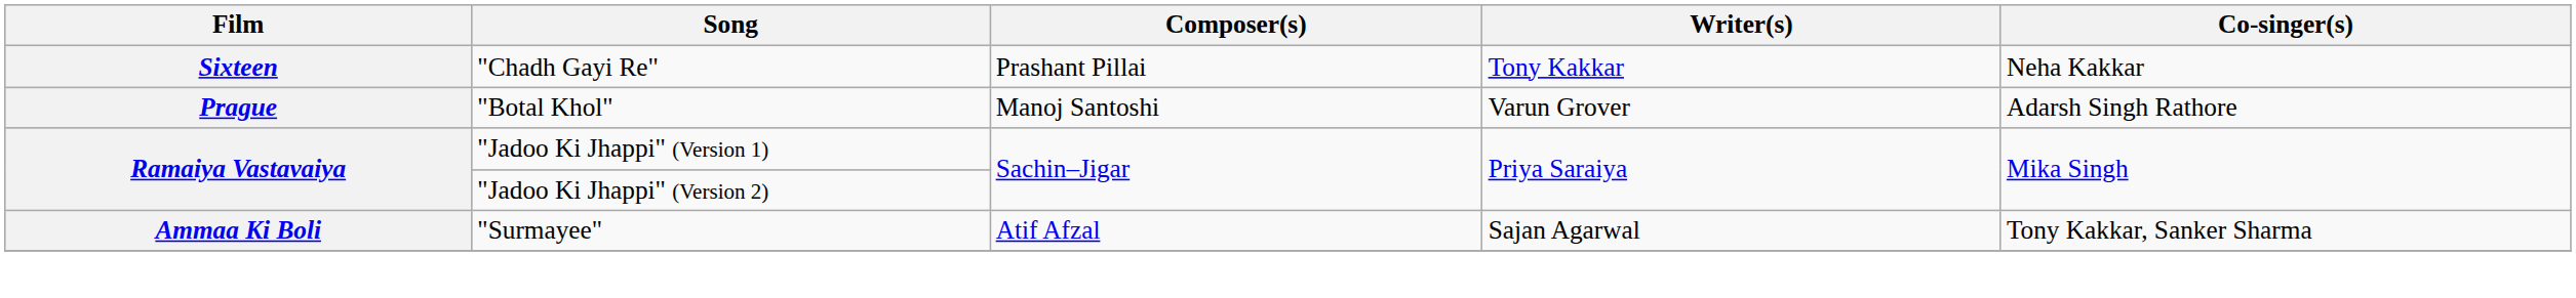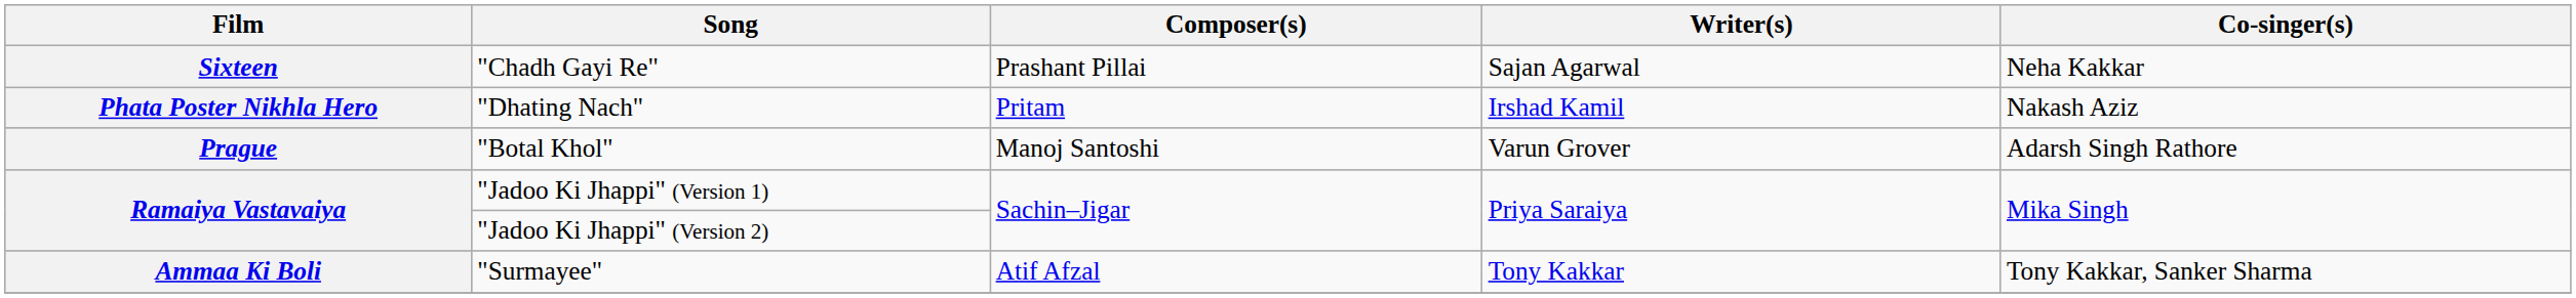"Chadh Gayi Re" | Writer(s): Tony Kakkar -> Sajan Agarwal
+ row: Phata Poster Nikhla Hero | "Dhating Nach" | Pritam | Irshad Kamil | Nakash Aziz
"Surmayee" | Writer(s): Sajan Agarwal -> Tony Kakkar
